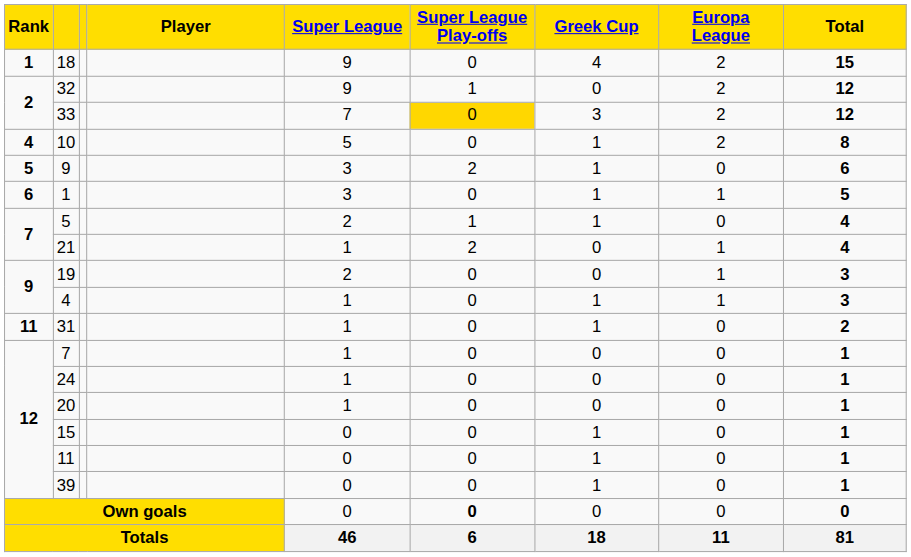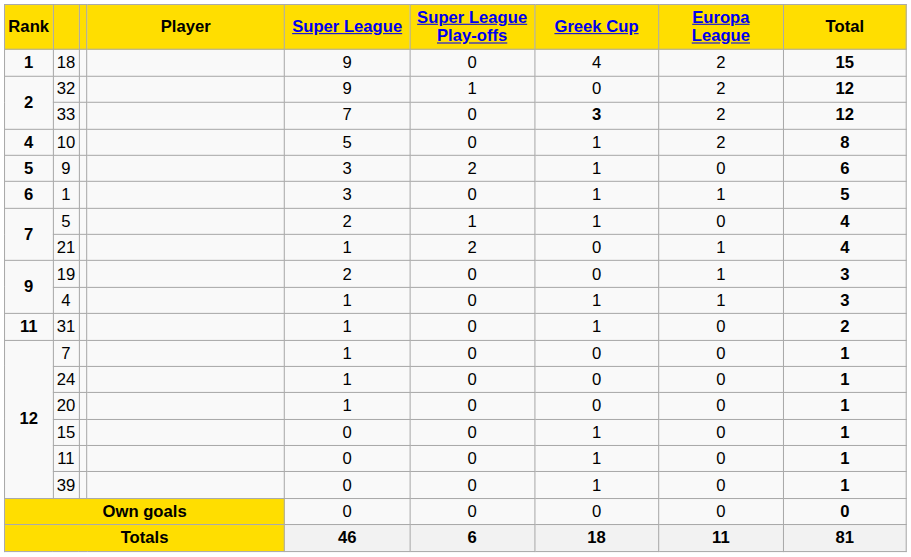33 | Super League Play-offs: gold background -> no background
33 | Greek Cup: normal -> bold
Own goals | Super League Play-offs: bold -> normal
